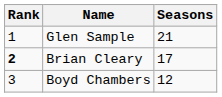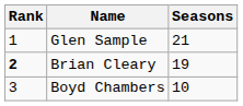Brian Cleary | Seasons: 17 -> 19
Boyd Chambers | Seasons: 12 -> 10
